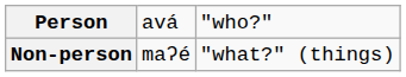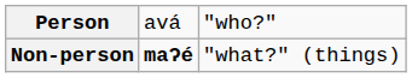Non-person | column 2: normal -> bold
